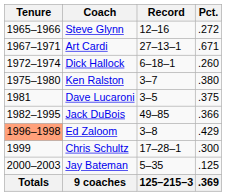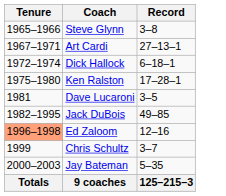- column: Pct. | .272 | .671 | .260 | .380 | .375 | .366 | .429 | .300 | .125 | .369
Steve Glynn | Record: 12–16 -> 3–8
Ken Ralston | Record: 3–7 -> 17–28–1
Ed Zaloom | Record: 3–8 -> 12–16
Chris Schultz | Record: 17–28–1 -> 3–7
